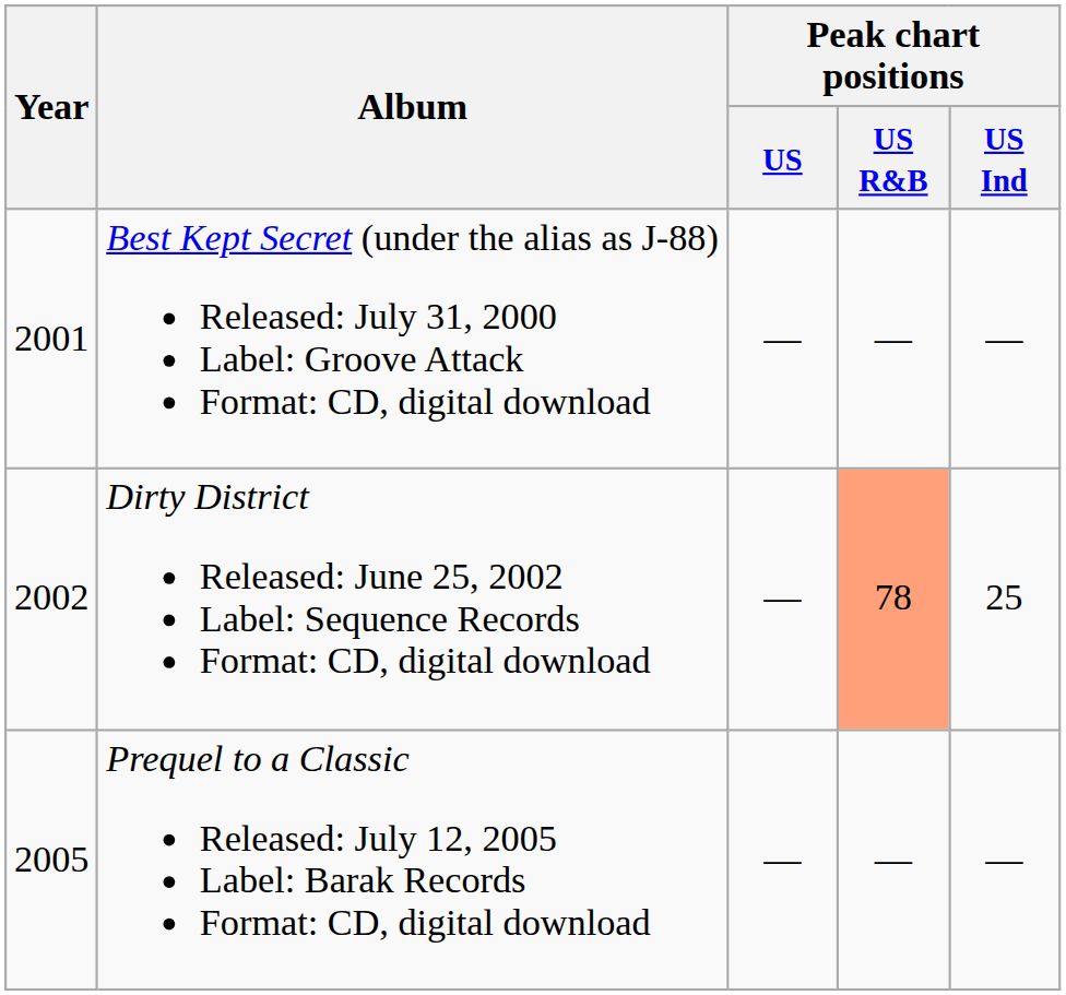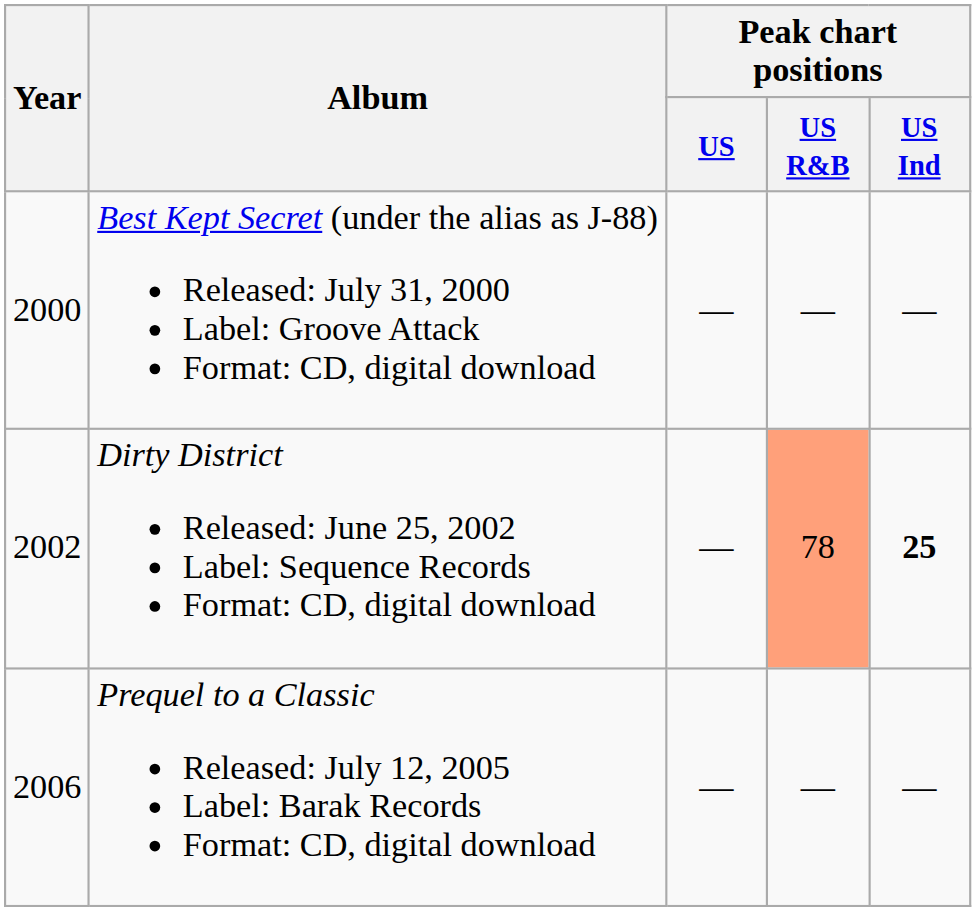row 3 | Year: 2001 -> 2000
row 4 | Peak chart positions / US Ind: normal -> bold
row 5 | Year: 2005 -> 2006
